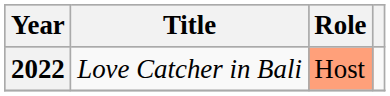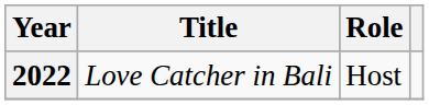2022 | Role: lightsalmon background -> no background
